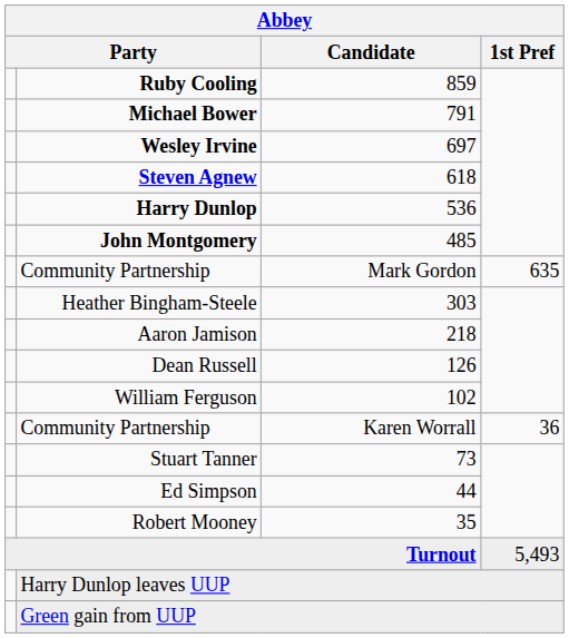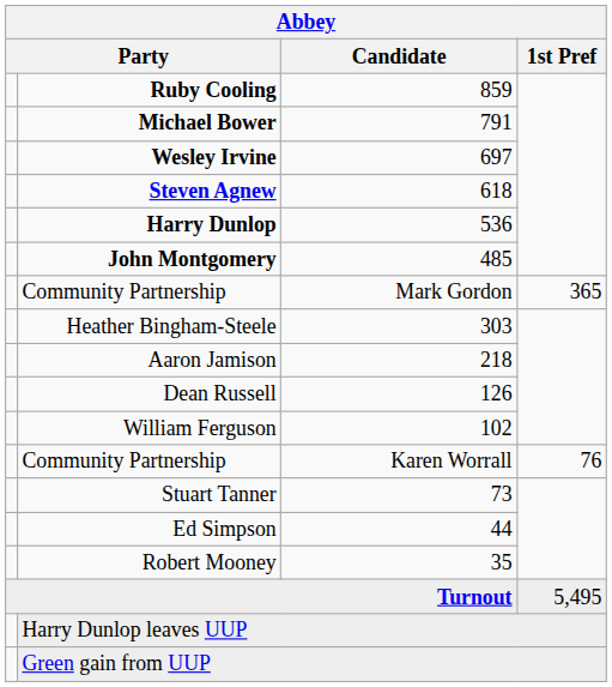Community Partnership / Mark Gordon | 1st Pref: 635 -> 365
Community Partnership / Karen Worrall | 1st Pref: 36 -> 76
Turnout | 1st Pref: 5,493 -> 5,495
